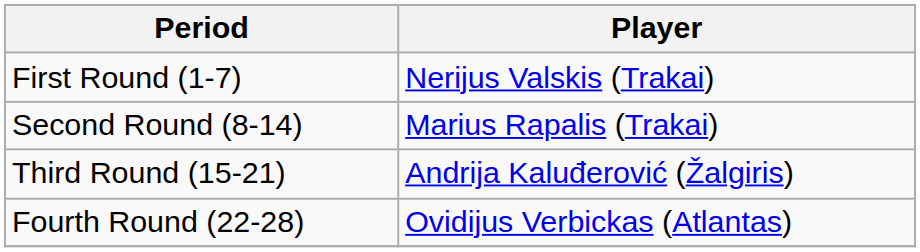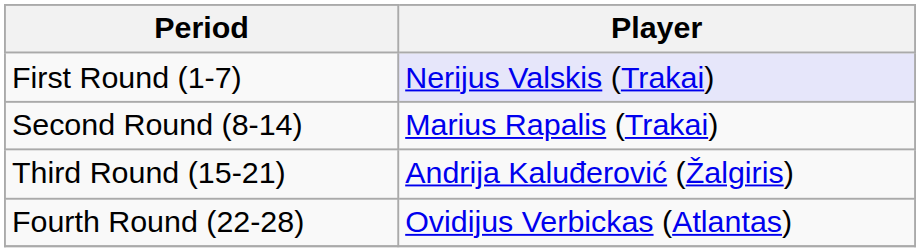First Round (1-7) | Player: no background -> lavender background
